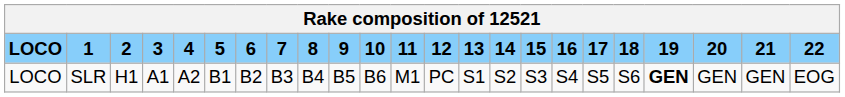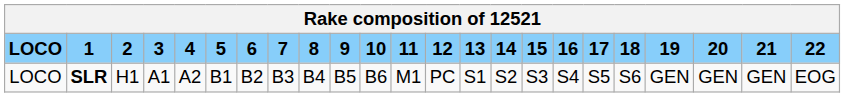row 3 | 1: normal -> bold
row 3 | 19: bold -> normal
